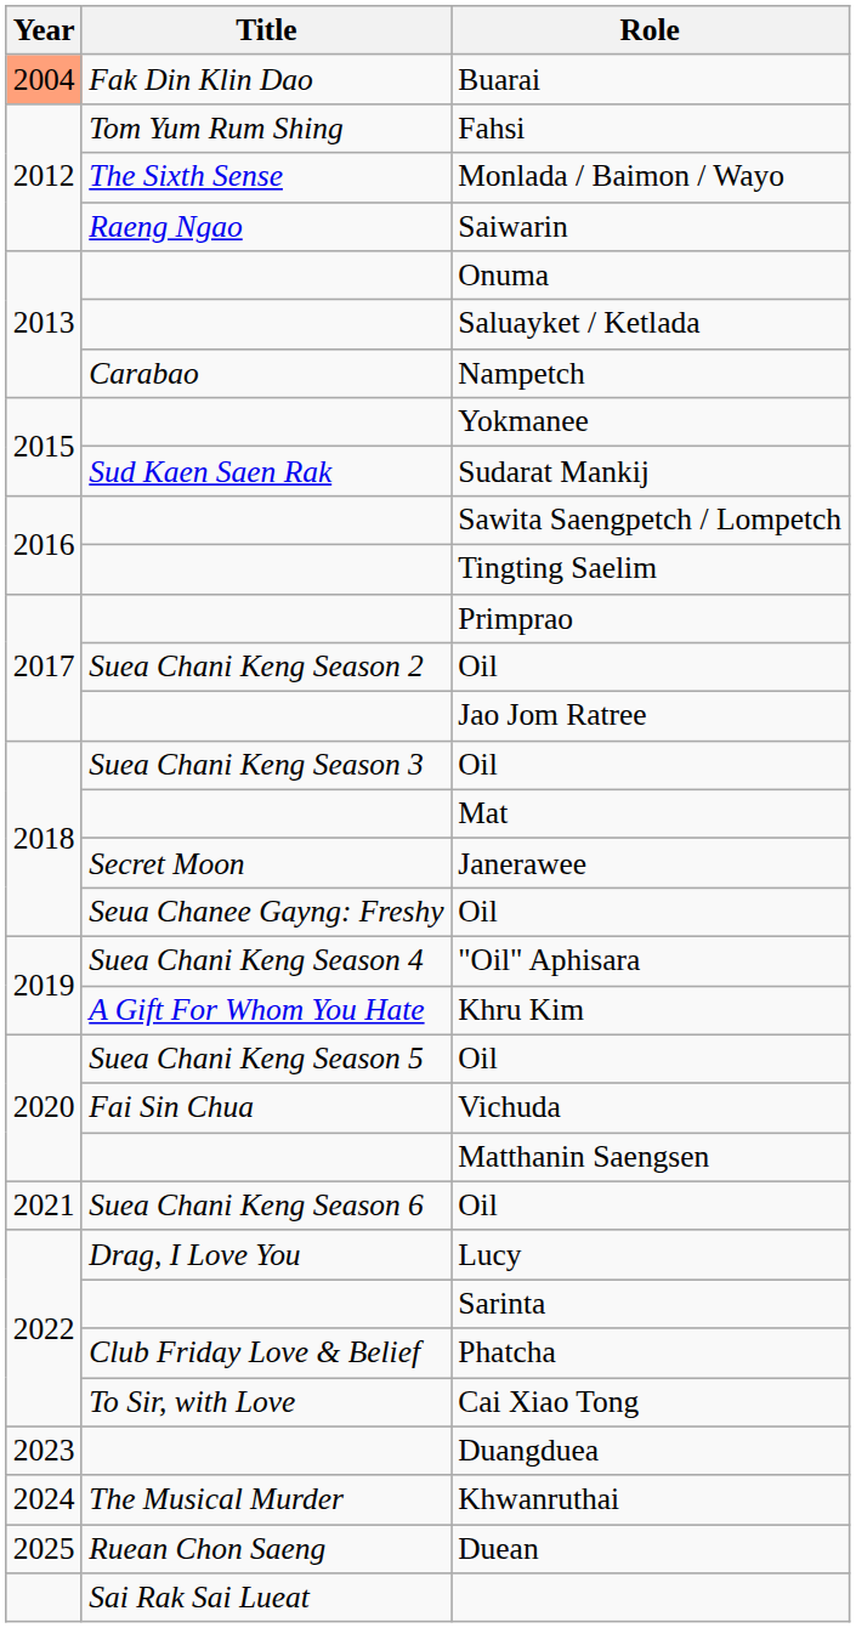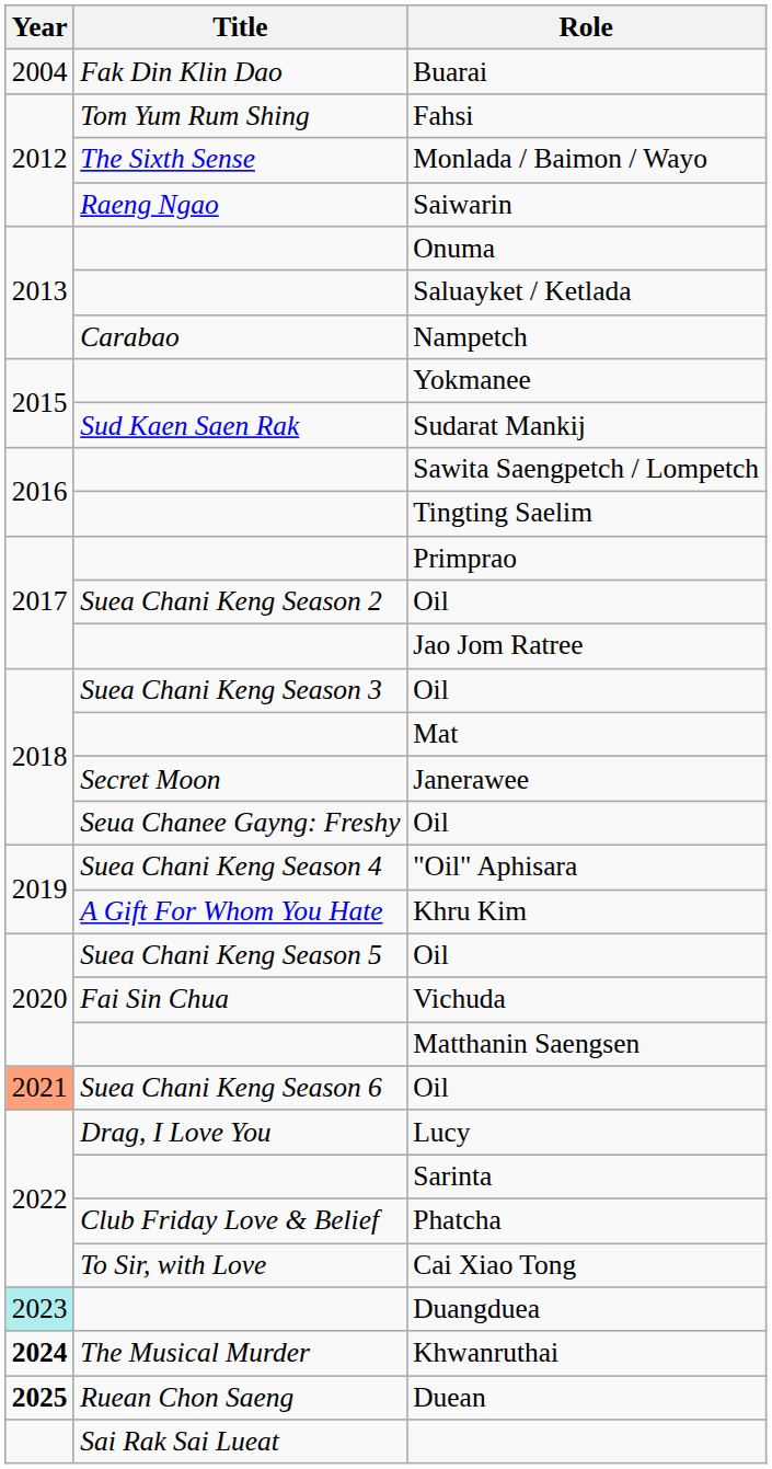Buarai | Year: lightsalmon background -> no background
Suea Chani Keng Season 6 / Oil | Year: no background -> lightsalmon background
Duangduea | Year: no background -> paleturquoise background
Khwanruthai | Year: normal -> bold
Duean | Year: normal -> bold
